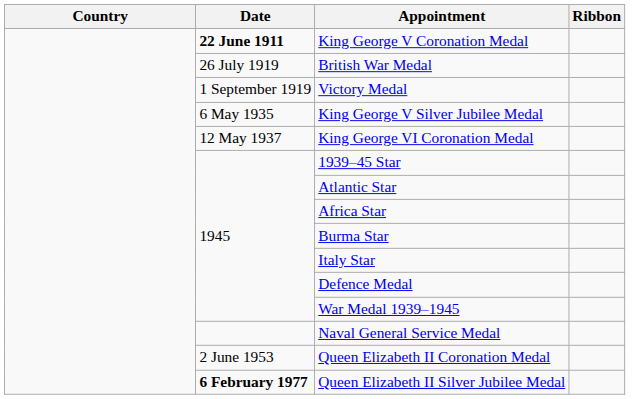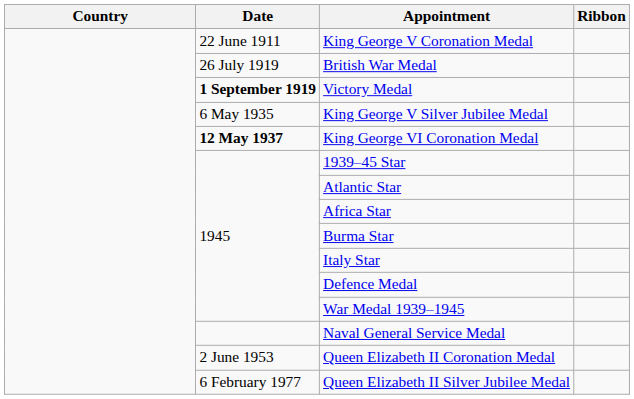King George V Coronation Medal | Date: bold -> normal
Victory Medal | Date: normal -> bold
King George VI Coronation Medal | Date: normal -> bold
Queen Elizabeth II Silver Jubilee Medal | Date: bold -> normal
